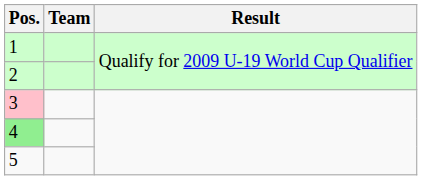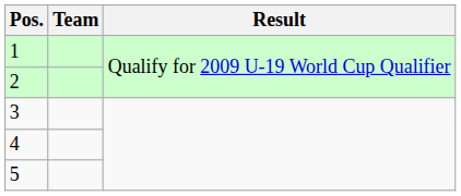3 | Pos.: pink background -> no background
4 | Pos.: lightgreen background -> no background
